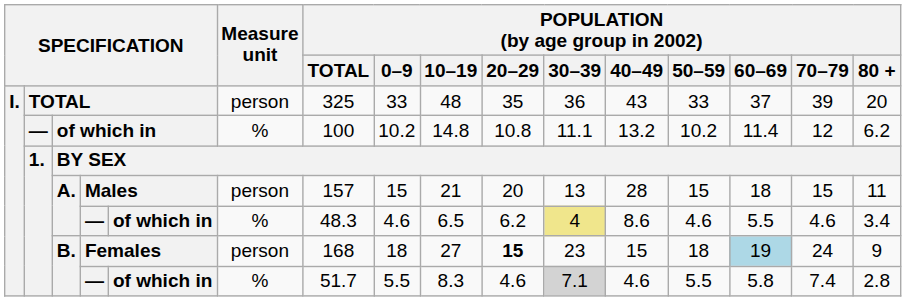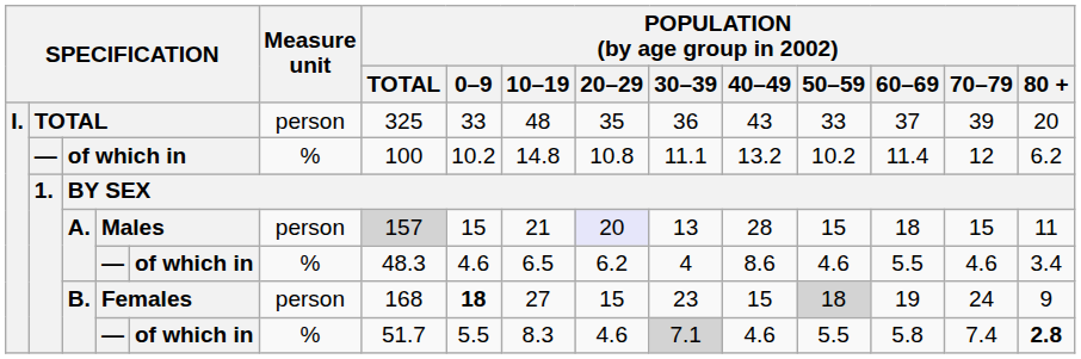Males | POPULATION (by age group in 2002) / TOTAL: no background -> lightgrey background
Males | POPULATION (by age group in 2002) / 20–29: no background -> lavender background
A. / — | POPULATION (by age group in 2002) / 30–39: khaki background -> no background
Females | POPULATION (by age group in 2002) / 0–9: normal -> bold
Females | POPULATION (by age group in 2002) / 20–29: bold -> normal
Females | POPULATION (by age group in 2002) / 50–59: no background -> lightgrey background
Females | POPULATION (by age group in 2002) / 60–69: lightblue background -> no background
B. / — | POPULATION (by age group in 2002) / 80 +: normal -> bold
